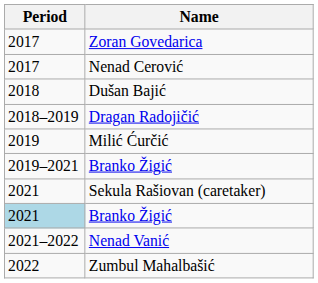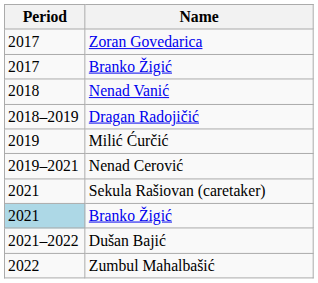row 3 | Name: Nenad Cerović -> Branko Žigić
row 4 | Name: Dušan Bajić -> Nenad Vanić
row 7 | Name: Branko Žigić -> Nenad Cerović
row 10 | Name: Nenad Vanić -> Dušan Bajić
